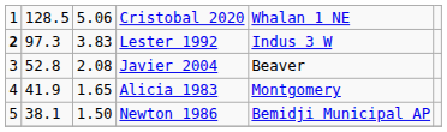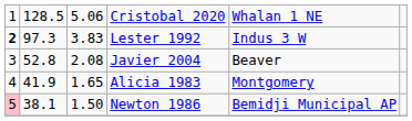Newton 1986 | column 1: no background -> pink background
